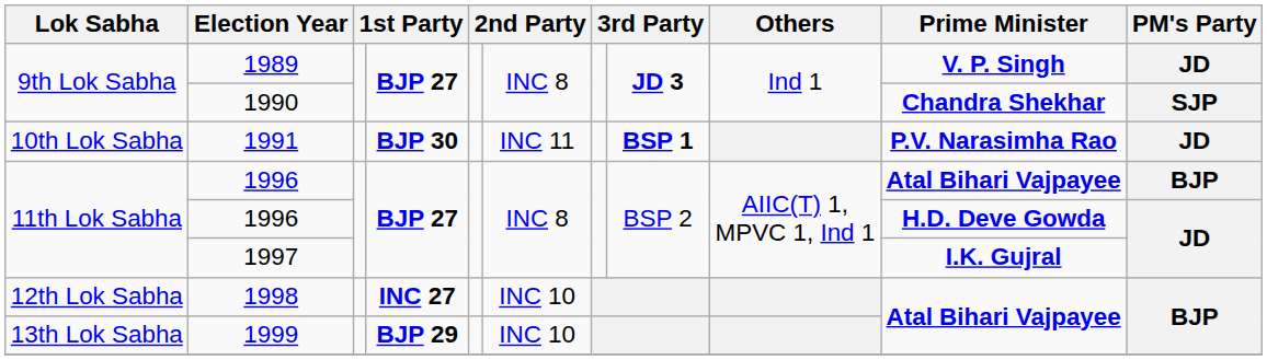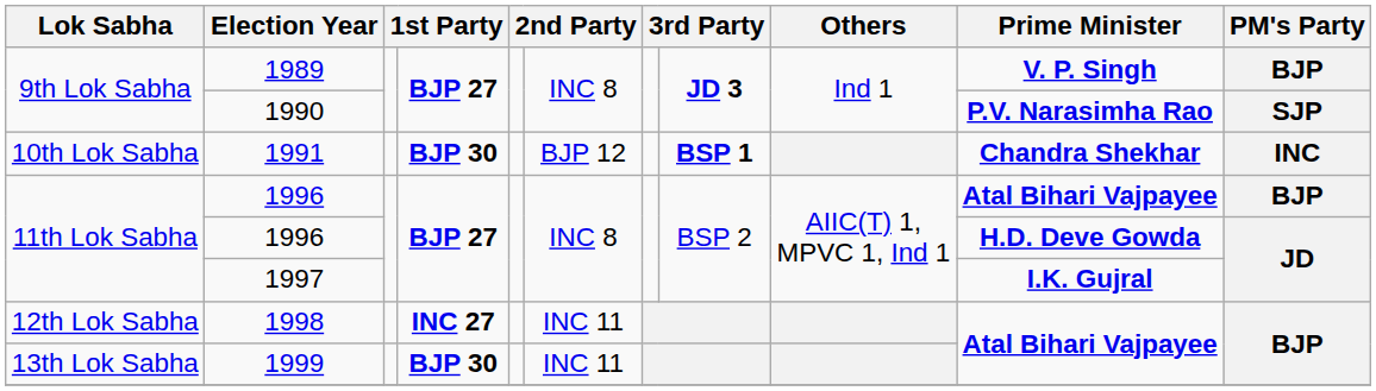1989 | PM's Party: JD -> BJP
1990 | Prime Minister: Chandra Shekhar -> P.V. Narasimha Rao
1991 | column 6: INC 11 -> BJP 12
1991 | Prime Minister: P.V. Narasimha Rao -> Chandra Shekhar
1991 | PM's Party: JD -> INC
1998 | column 6: INC 10 -> INC 11
1999 | column 4: BJP 29 -> BJP 30
1999 | column 6: INC 10 -> INC 11
